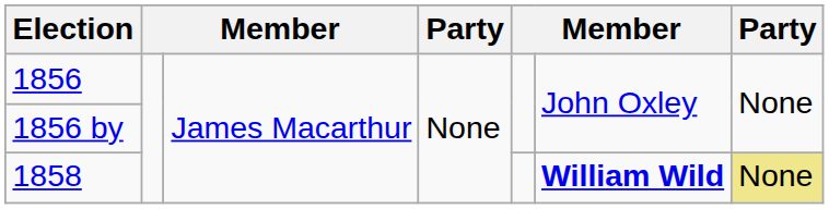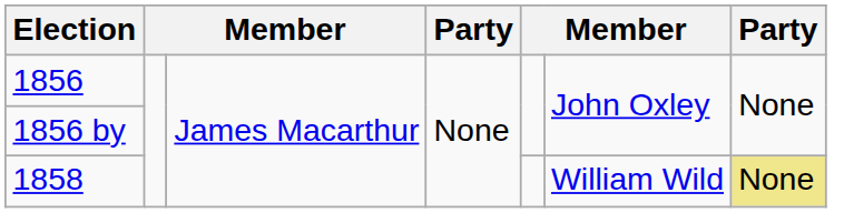1858 | column 6: bold -> normal
